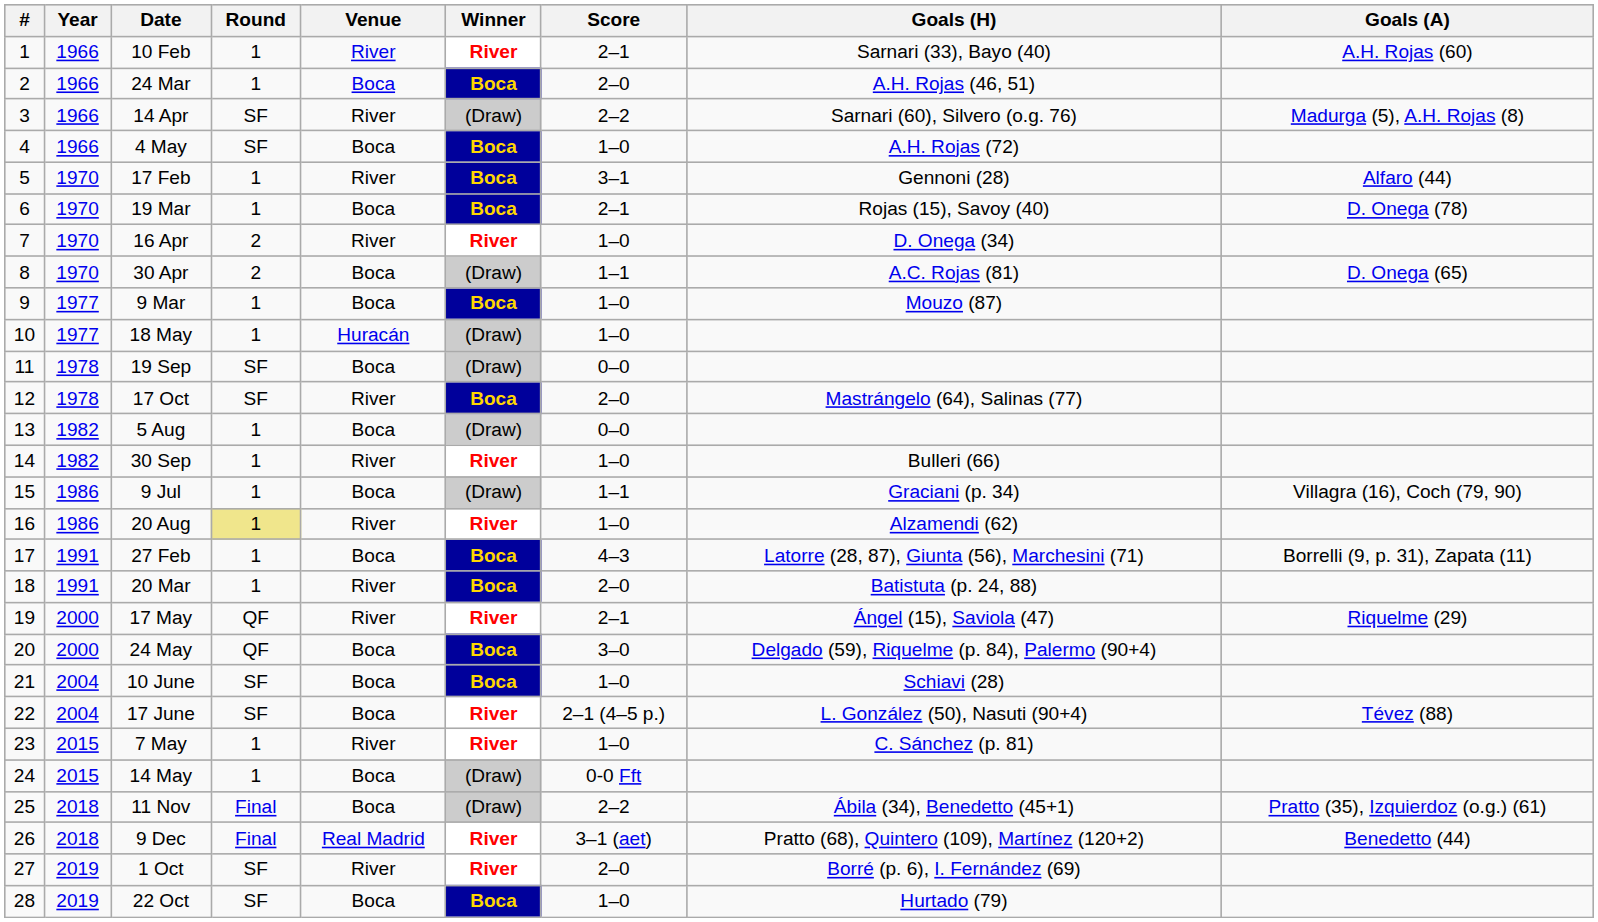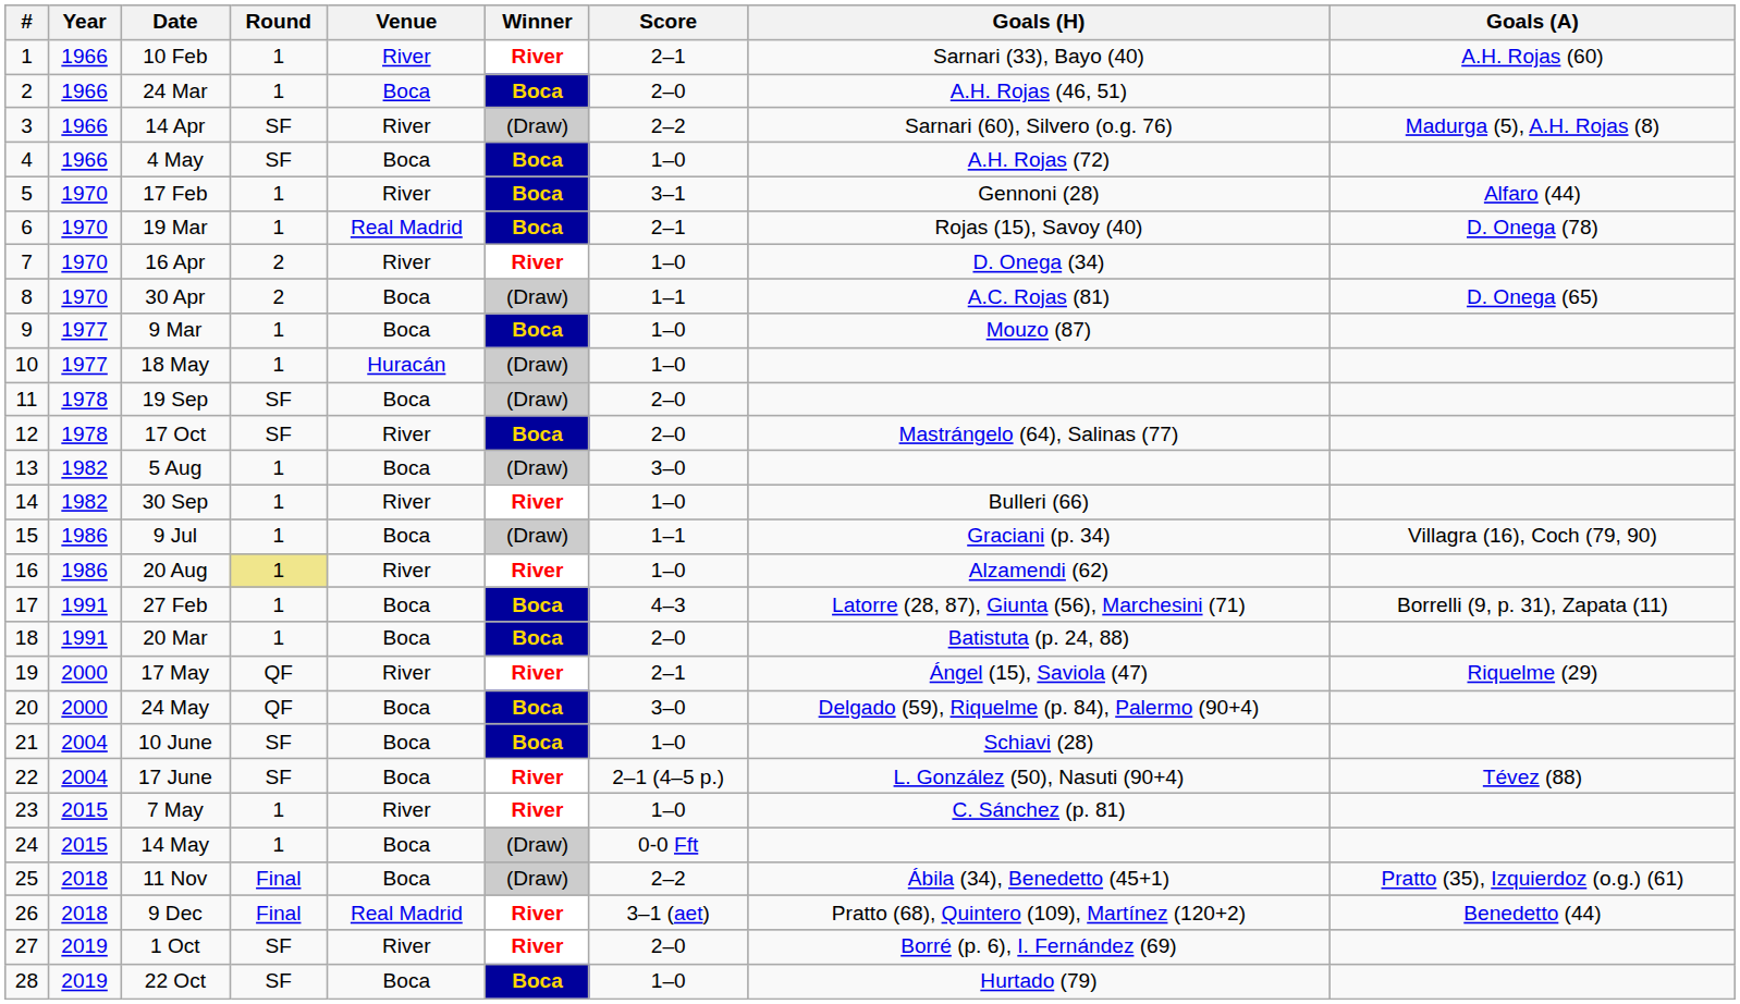19 Mar | Venue: Boca -> Real Madrid
19 Sep | Score: 0–0 -> 2–0
5 Aug | Score: 0–0 -> 3–0
20 Mar | Venue: River -> Boca
